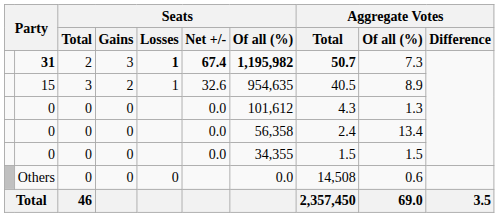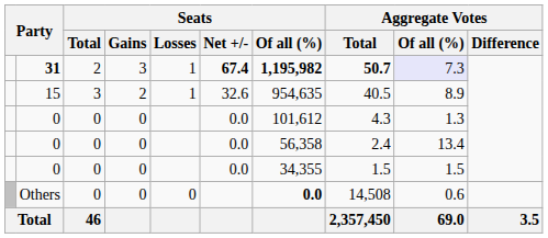31 | Seats / Losses: bold -> normal
31 | Aggregate Votes / Of all (%): no background -> lavender background
Others | Seats / Of all (%): normal -> bold
